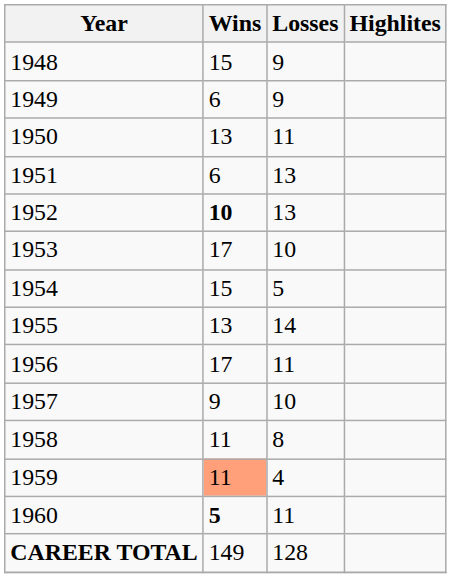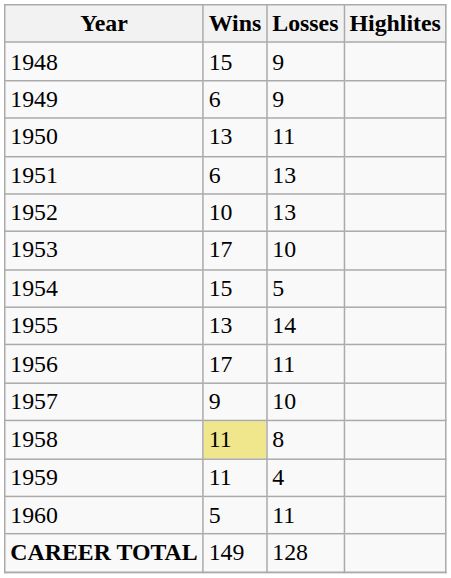1952 | Wins: bold -> normal
1958 | Wins: no background -> khaki background
1959 | Wins: lightsalmon background -> no background
1960 | Wins: bold -> normal
